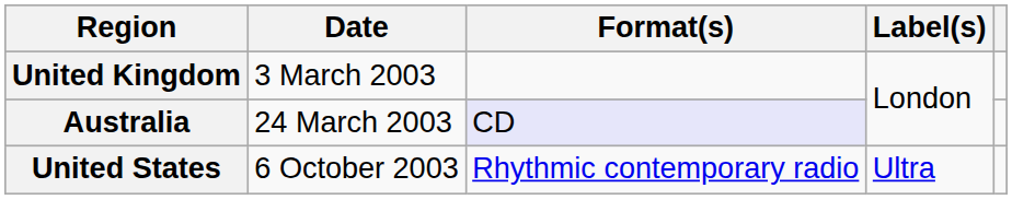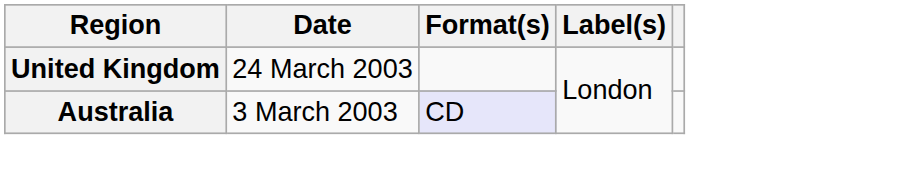United Kingdom | Date: 3 March 2003 -> 24 March 2003
Australia | Date: 24 March 2003 -> 3 March 2003
- row: United States | 6 October 2003 | Rhythmic contemporary radio | Ultra
